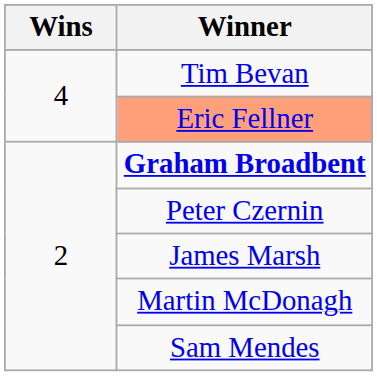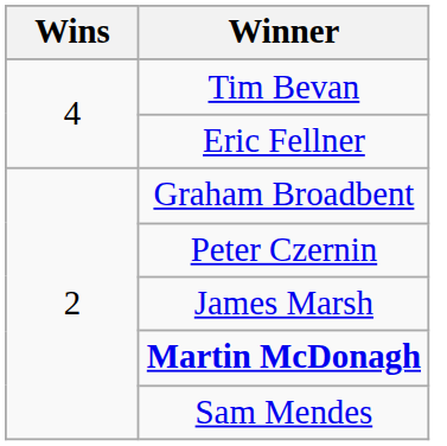Eric Fellner | Winner: lightsalmon background -> no background
Graham Broadbent | Winner: bold -> normal
Martin McDonagh | Winner: normal -> bold
